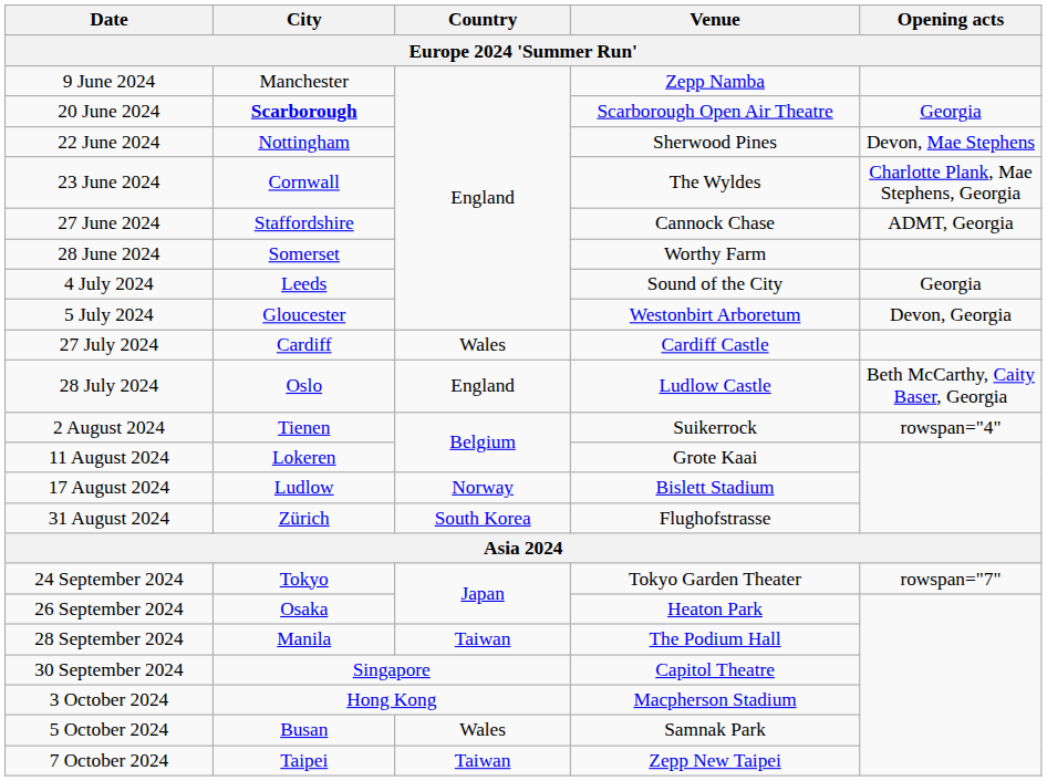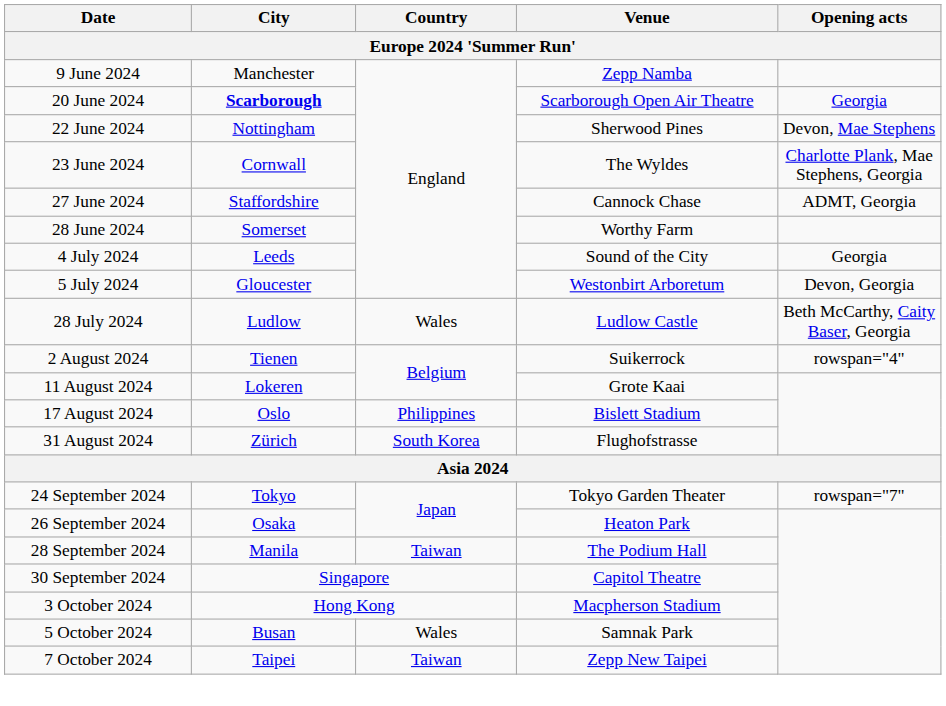- row: 27 July 2024 | Cardiff | Wales | Cardiff Castle
28 July 2024 | City: Oslo -> Ludlow
28 July 2024 | Country: England -> Wales
17 August 2024 | City: Ludlow -> Oslo
17 August 2024 | Country: Norway -> Philippines
